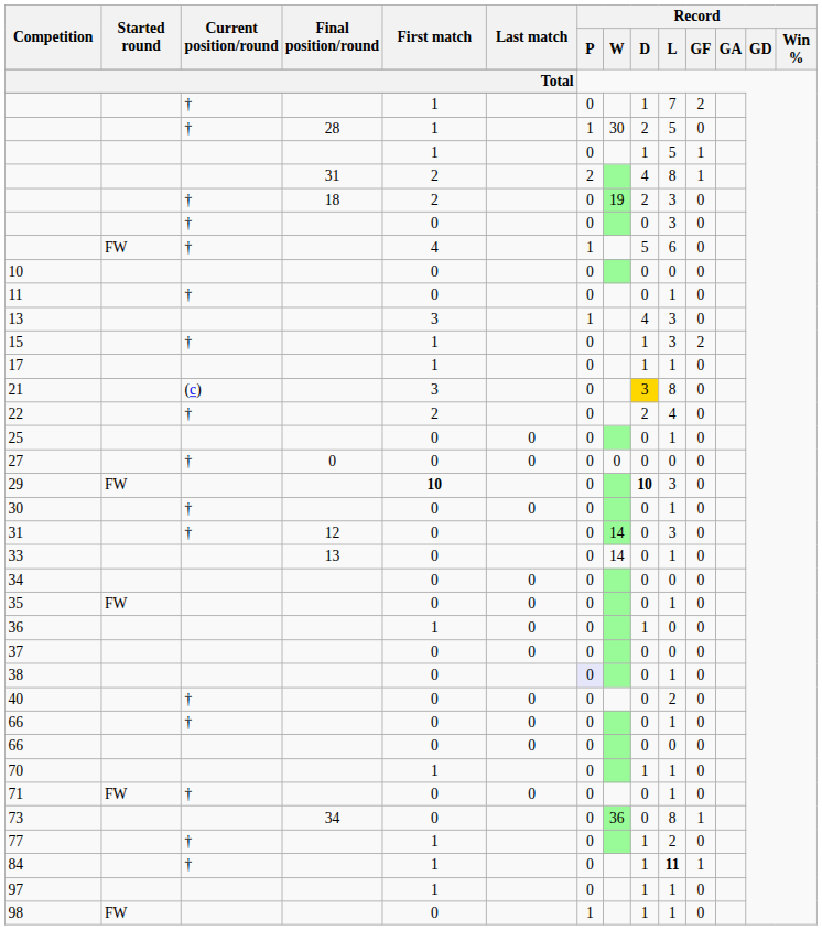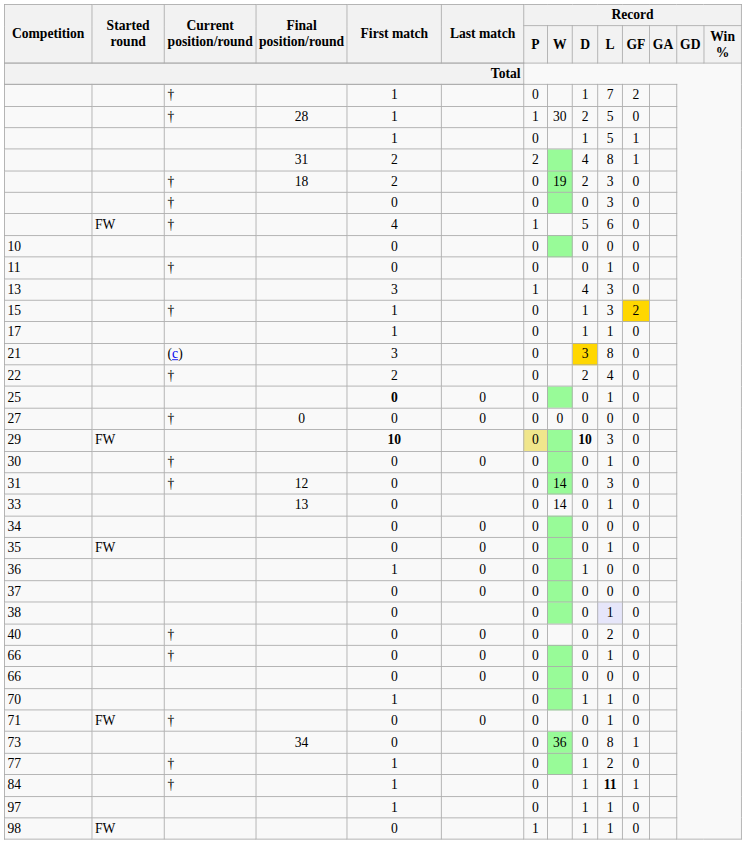15 | Record / GF: no background -> gold background
25 | First match: normal -> bold
29 | Record / P: no background -> khaki background
38 | Record / P: lavender background -> no background
38 | Record / L: no background -> lavender background
